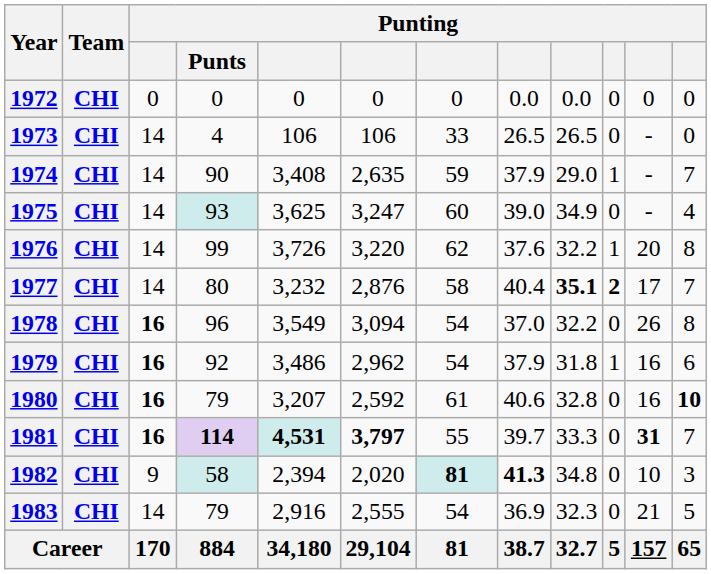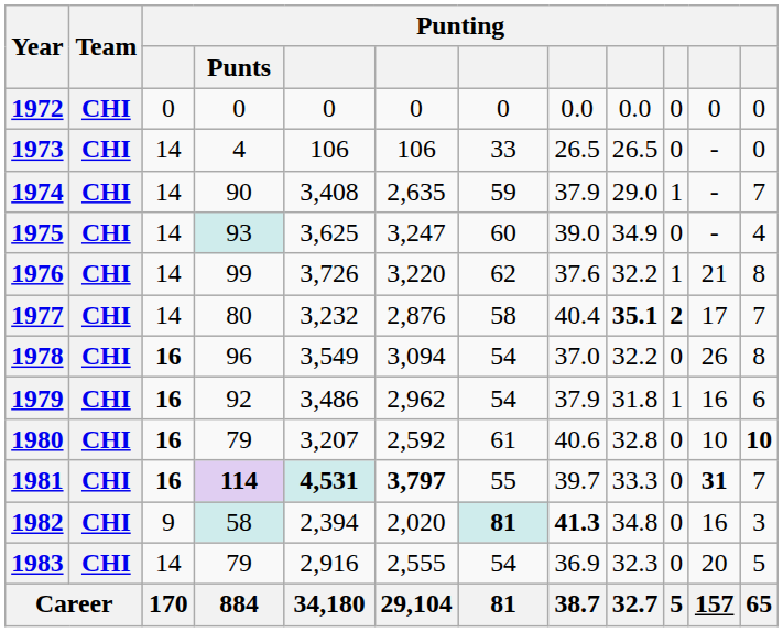1976 | column 11: 20 -> 21
1980 | column 11: 16 -> 10
1982 | column 11: 10 -> 16
1983 | column 11: 21 -> 20
